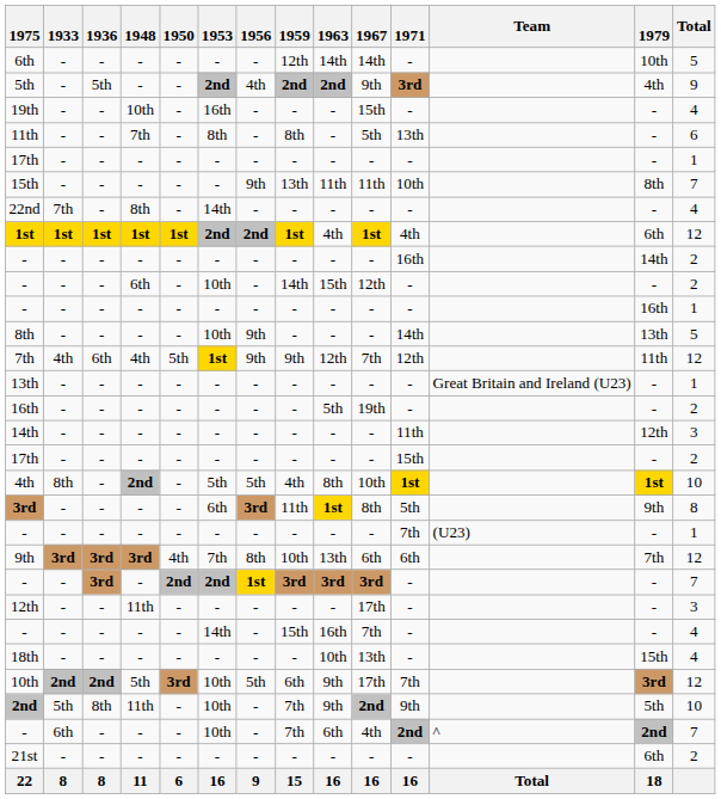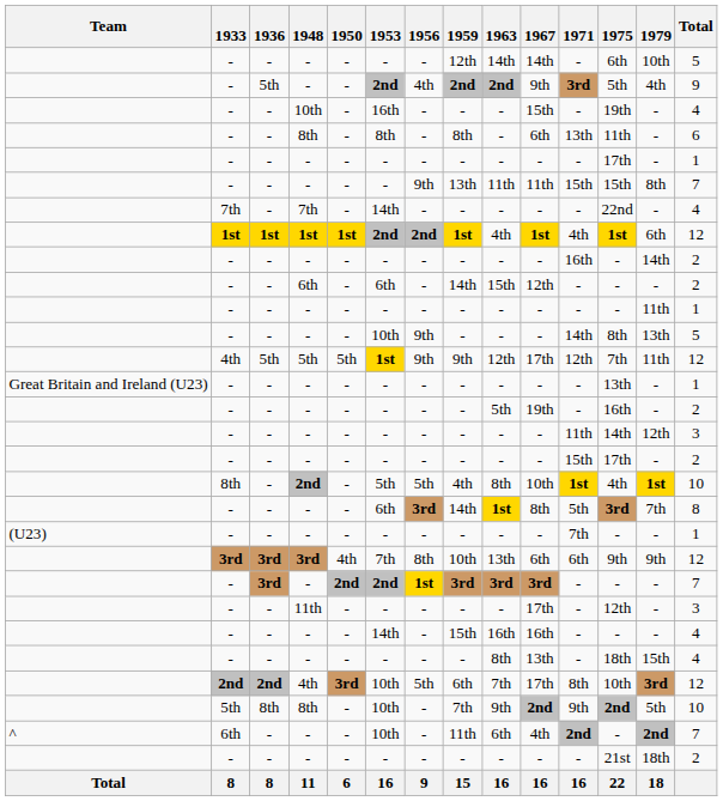columns swapped: Team <-> 1975
row 5 | 1948: 7th -> 8th
row 5 | 1967: 5th -> 6th
row 7 | 1971: 10th -> 15th
row 8 | 1948: 8th -> 7th
row 11 | 1953: 10th -> 6th
row 12 | 1979: 16th -> 11th
row 14 | 1936: 6th -> 5th
row 14 | 1948: 4th -> 5th
row 14 | 1967: 7th -> 17th
row 20 | 1959: 11th -> 14th
row 20 | 1979: 9th -> 7th
row 22 | 1979: 7th -> 9th
row 25 | 1967: 7th -> 16th
row 26 | 1963: 10th -> 8th
row 27 | 1948: 5th -> 4th
row 27 | 1963: 9th -> 7th
row 27 | 1971: 7th -> 8th
row 28 | 1948: 11th -> 8th
row 29 | 1959: 7th -> 11th
row 30 | 1979: 6th -> 18th
